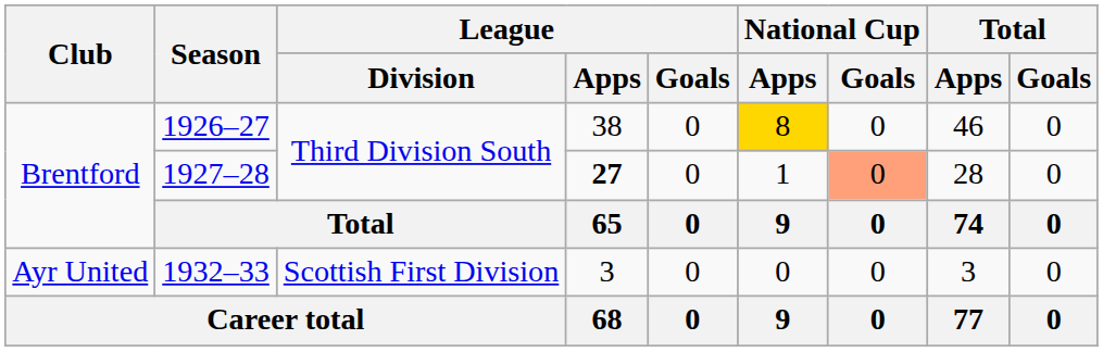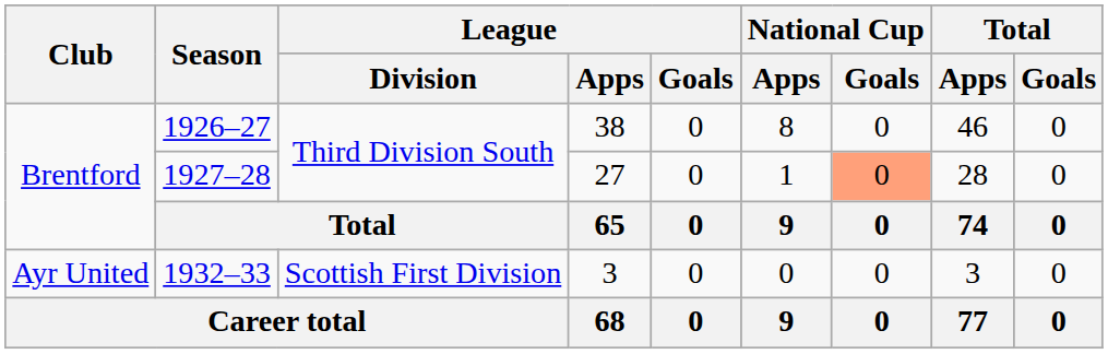1926–27 | National Cup / Apps: gold background -> no background
1927–28 | League / Apps: bold -> normal
